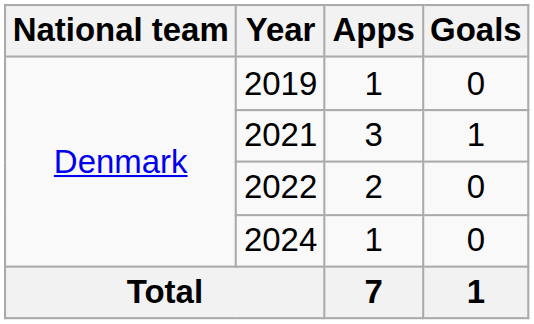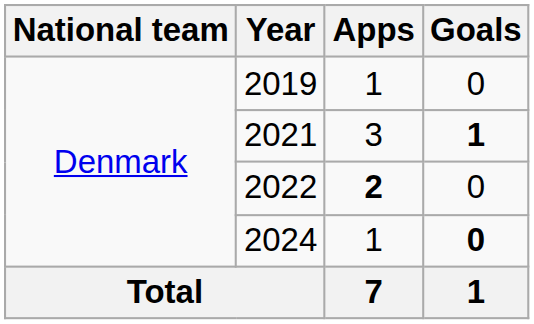2021 | Goals: normal -> bold
2022 | Apps: normal -> bold
2024 | Goals: normal -> bold
